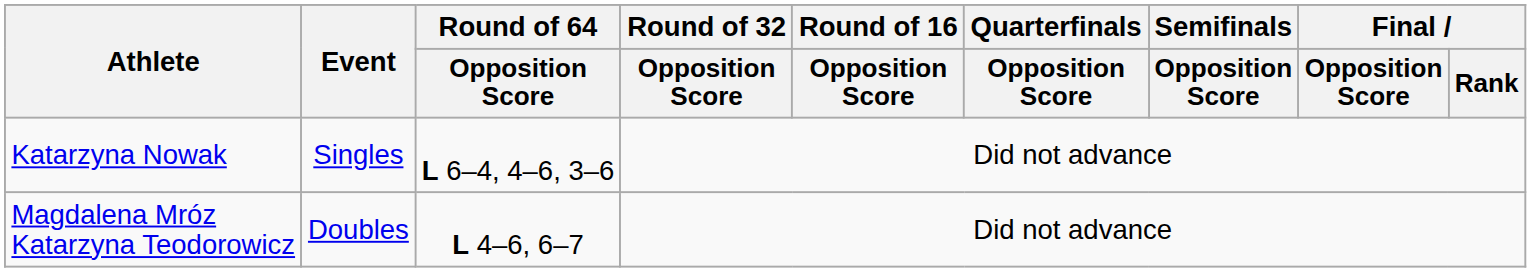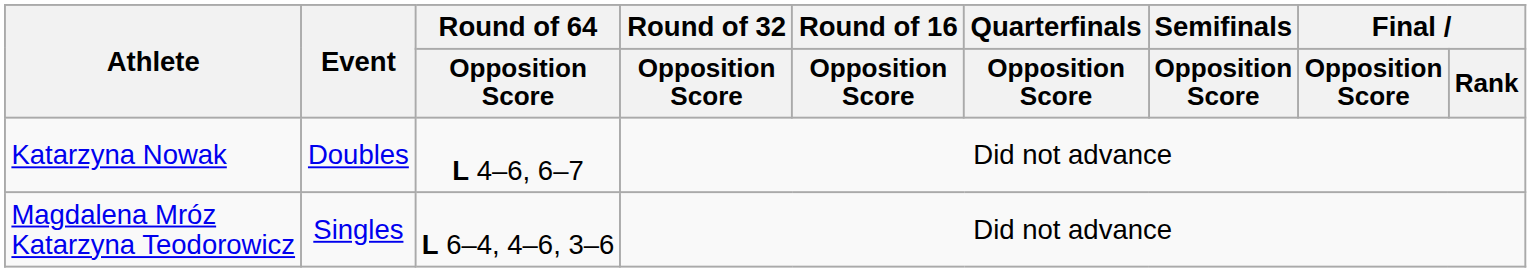Katarzyna Nowak | Event: Singles -> Doubles
Katarzyna Nowak | Round of 64 / Opposition Score: L 6–4, 4–6, 3–6 -> L 4–6, 6–7
Magdalena Mróz Katarzyna Teodorowicz | Event: Doubles -> Singles
Magdalena Mróz Katarzyna Teodorowicz | Round of 64 / Opposition Score: L 4–6, 6–7 -> L 6–4, 4–6, 3–6
